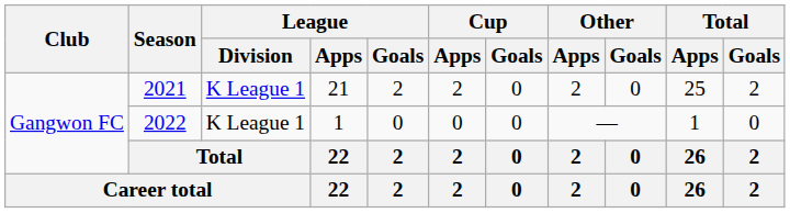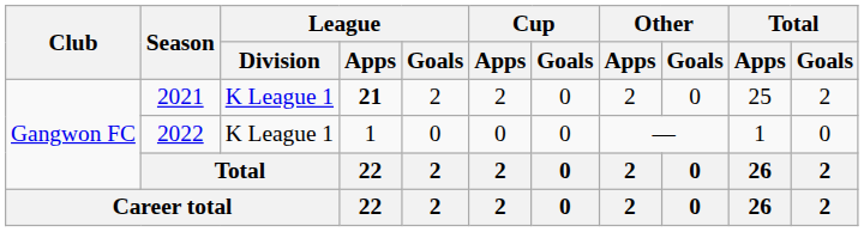2021 | League / Apps: normal -> bold
